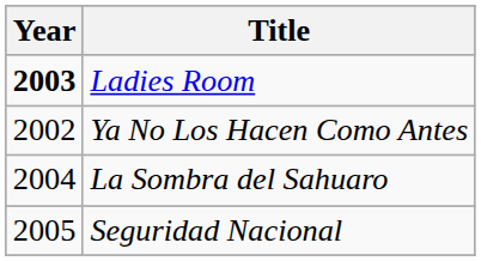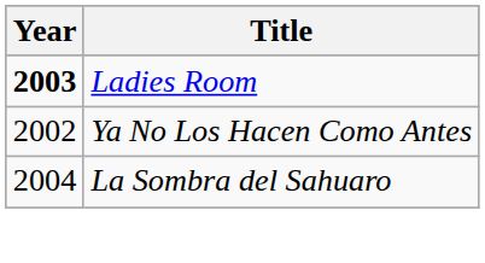- row: 2005 | Seguridad Nacional
